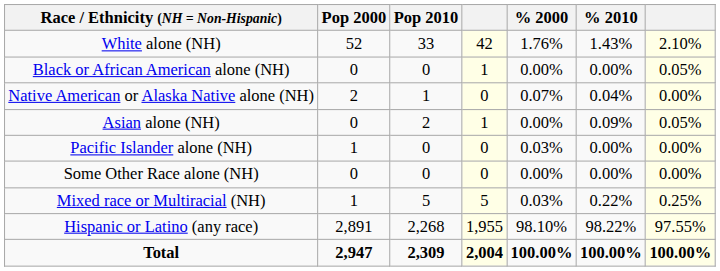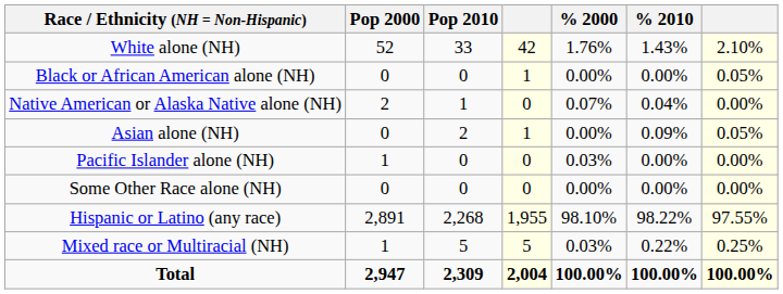rows swapped: Mixed race or Multiracial (NH) <-> Hispanic or Latino (any race)
